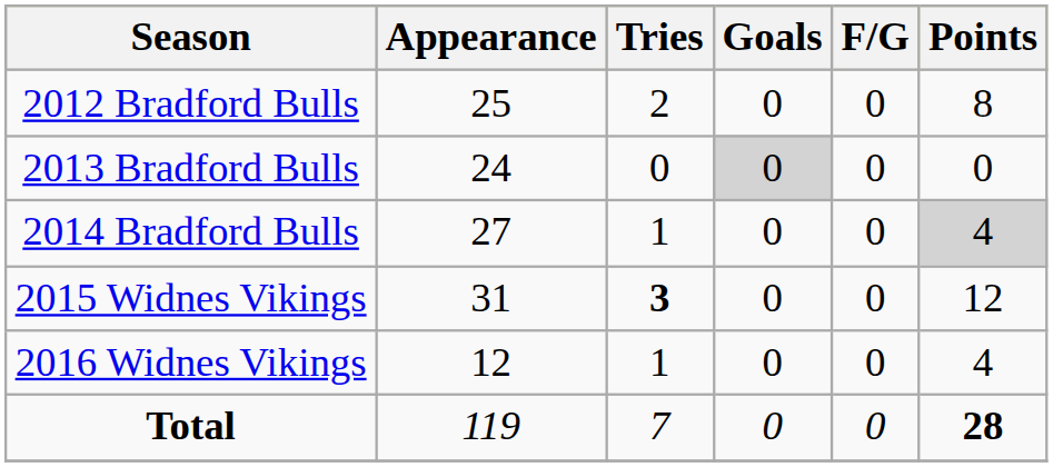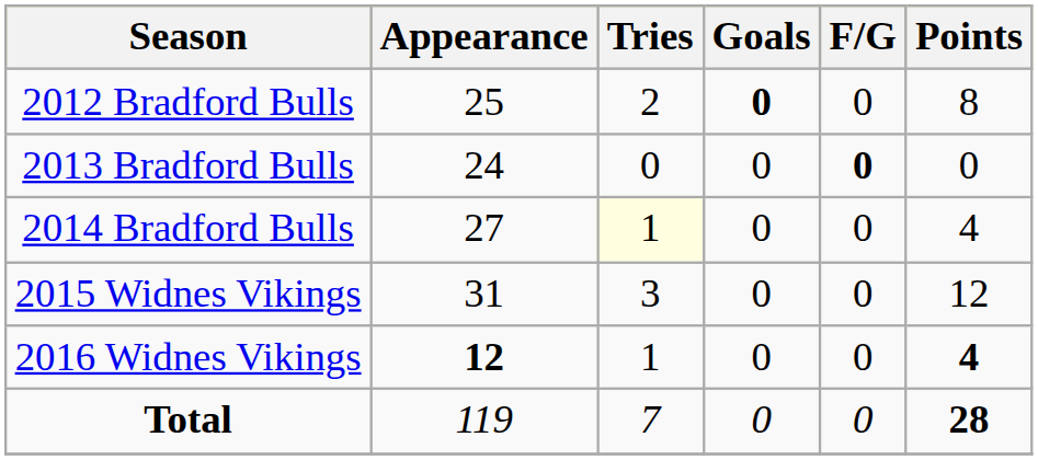2012 Bradford Bulls | Goals: normal -> bold
2013 Bradford Bulls | Goals: lightgrey background -> no background
2013 Bradford Bulls | F/G: normal -> bold
2014 Bradford Bulls | Tries: no background -> lightyellow background
2014 Bradford Bulls | Points: lightgrey background -> no background
2015 Widnes Vikings | Tries: bold -> normal
2016 Widnes Vikings | Appearance: normal -> bold
2016 Widnes Vikings | Points: normal -> bold
